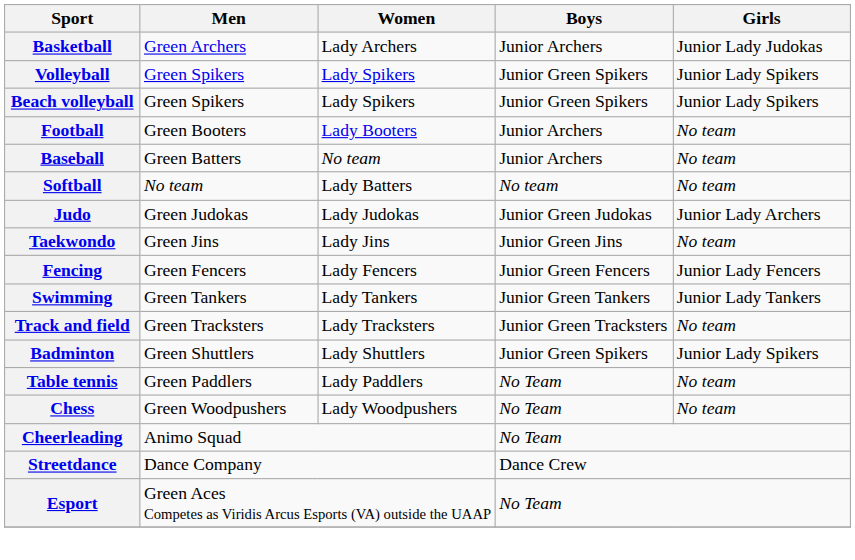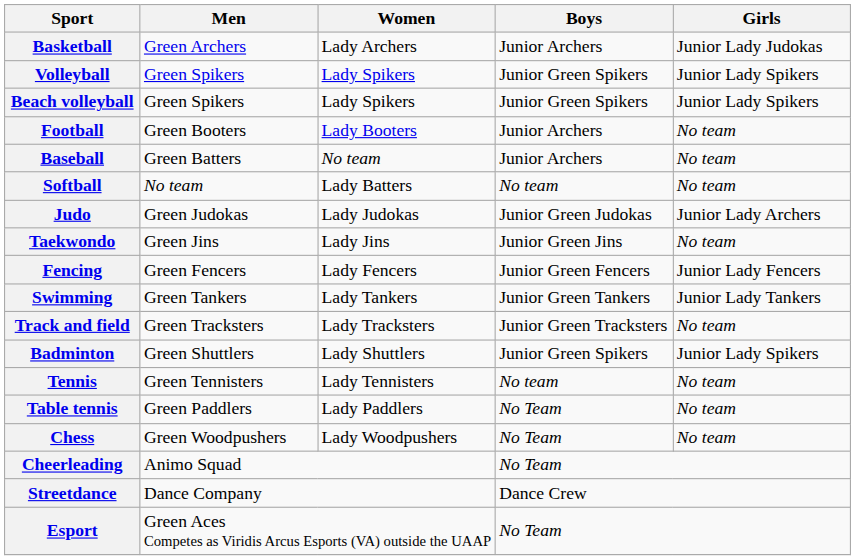+ row: Tennis | Green Tennisters | Lady Tennisters | No team | No team
